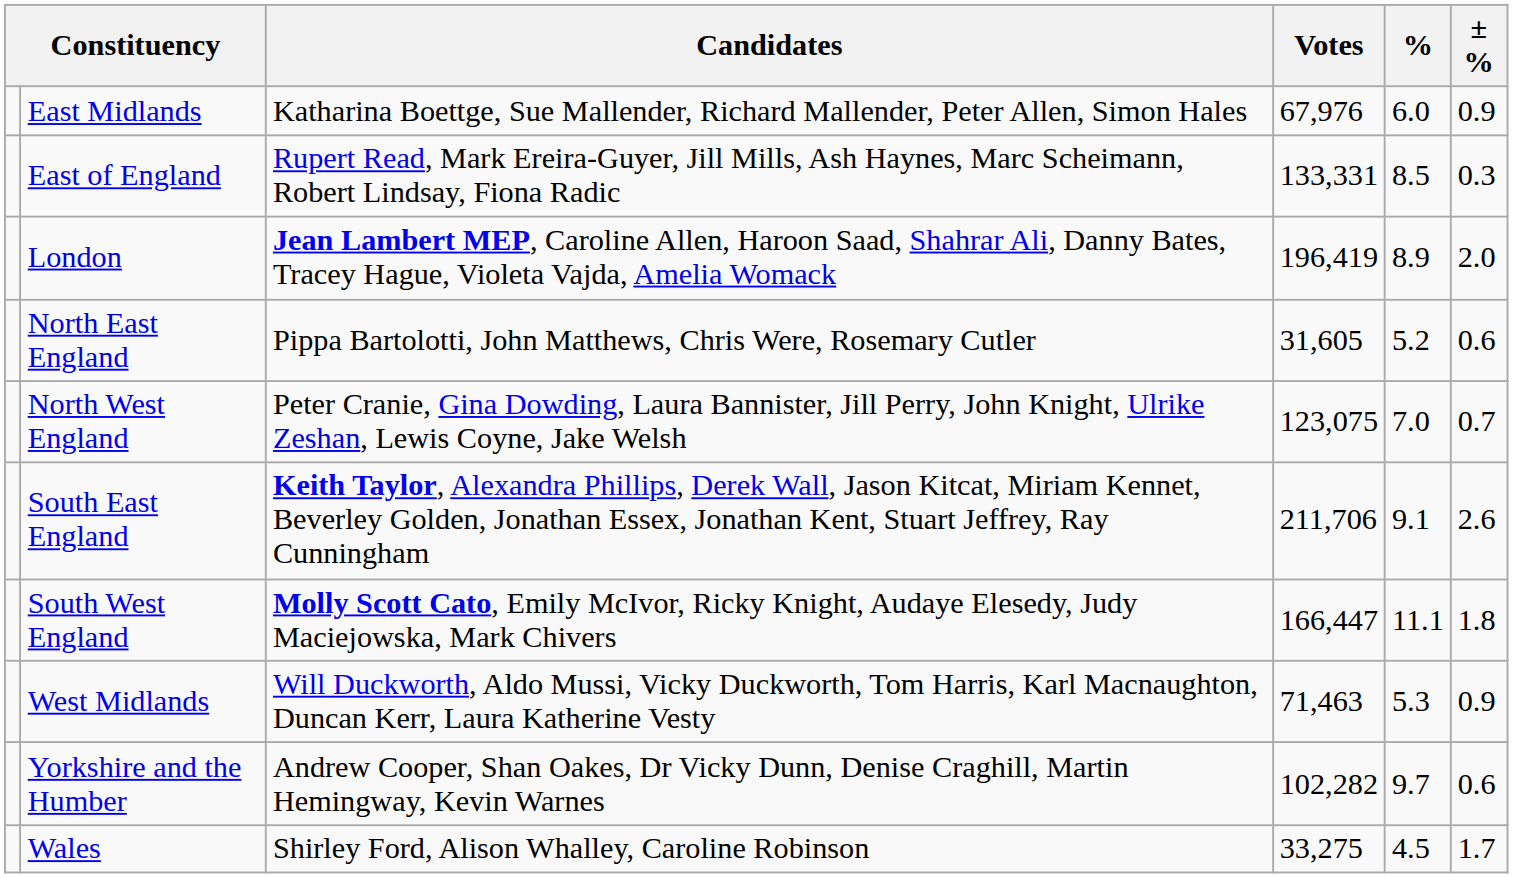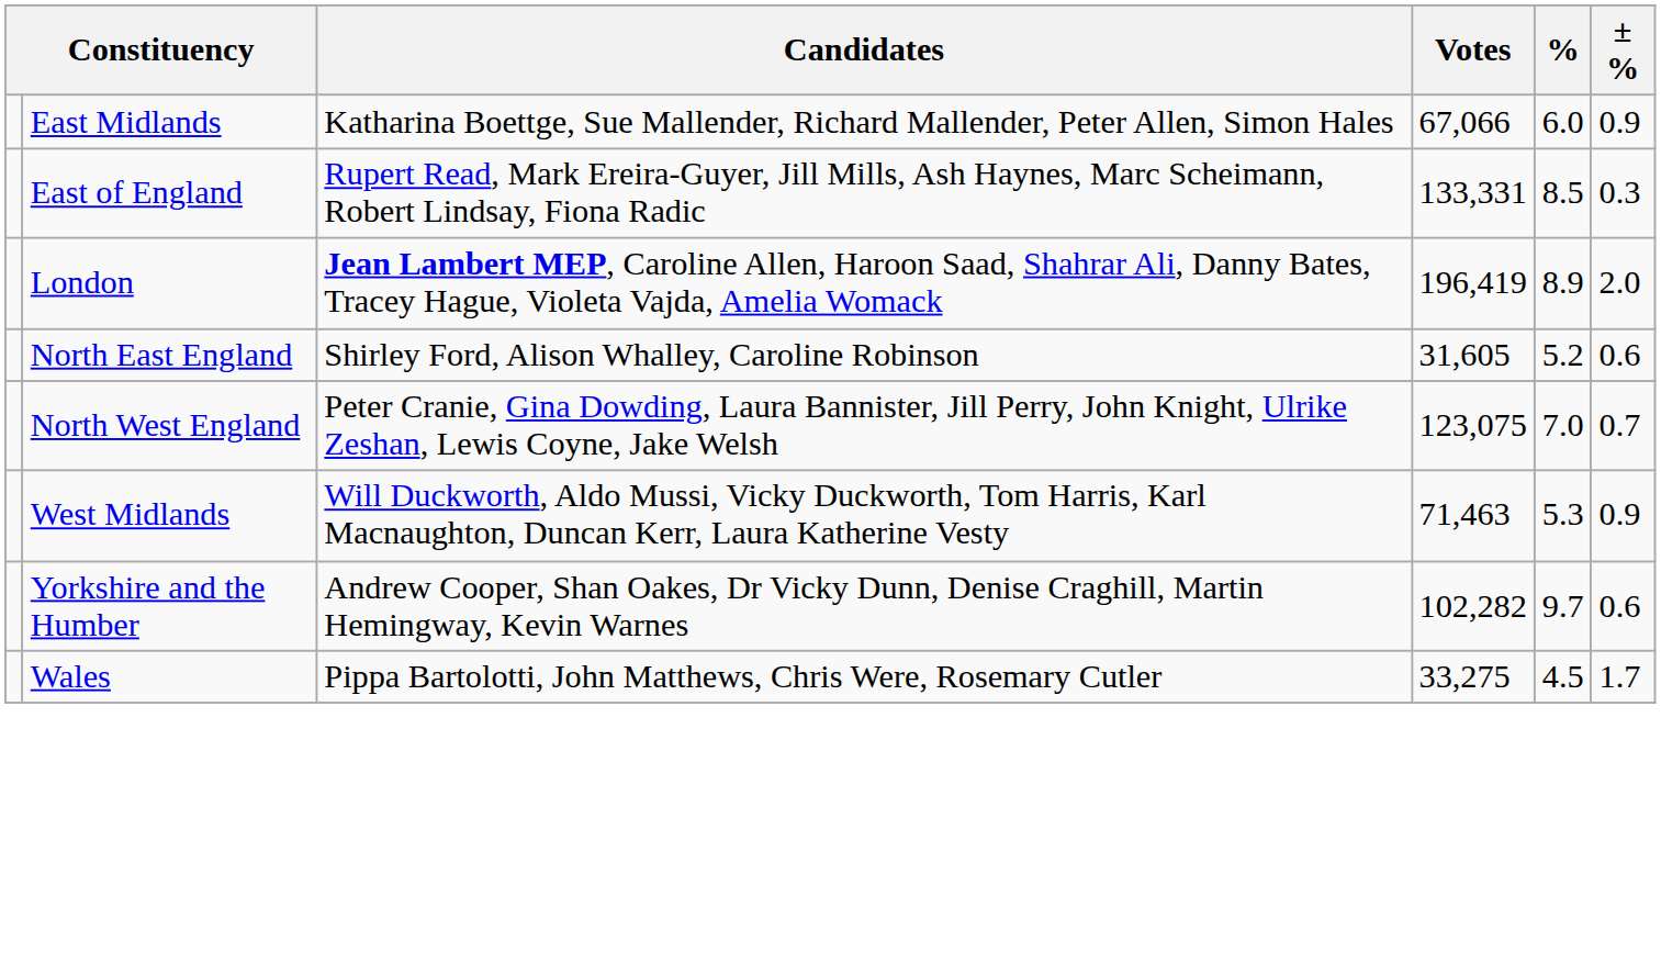East Midlands | Votes: 67,976 -> 67,066
North East England | Candidates: Pippa Bartolotti, John Matthews, Chris Were, Rosemary Cutler -> Shirley Ford, Alison Whalley, Caroline Robinson
- row: South East England | Keith Taylor, Alexandra Phillips, Derek Wall, Jason Kitcat, Miriam Kennet, Beverley Golden, Jonathan Essex, Jonathan Kent, Stuart Jeffrey, Ray Cunningham | 211,706 | 9.1 | 2.6
- row: South West England | Molly Scott Cato, Emily McIvor, Ricky Knight, Audaye Elesedy, Judy Maciejowska, Mark Chivers | 166,447 | 11.1 | 1.8
Wales | Candidates: Shirley Ford, Alison Whalley, Caroline Robinson -> Pippa Bartolotti, John Matthews, Chris Were, Rosemary Cutler
